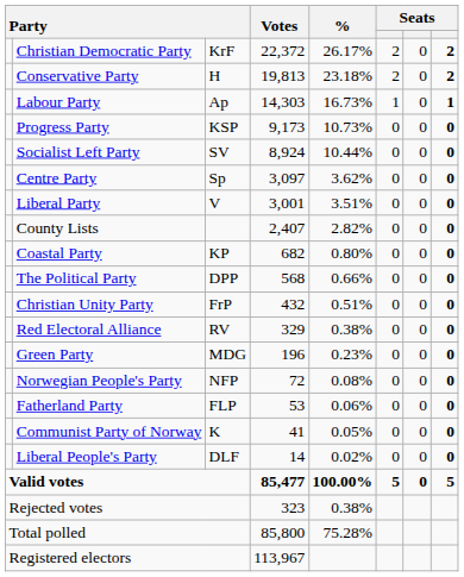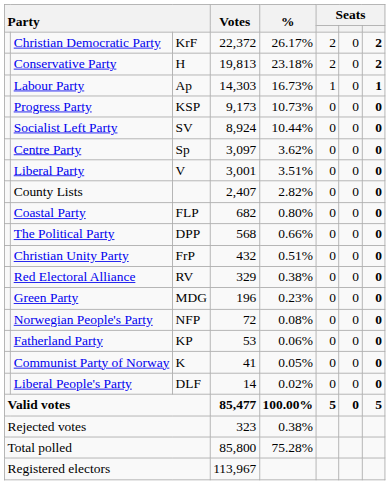Coastal Party | column 3: KP -> FLP
Fatherland Party | column 3: FLP -> KP
